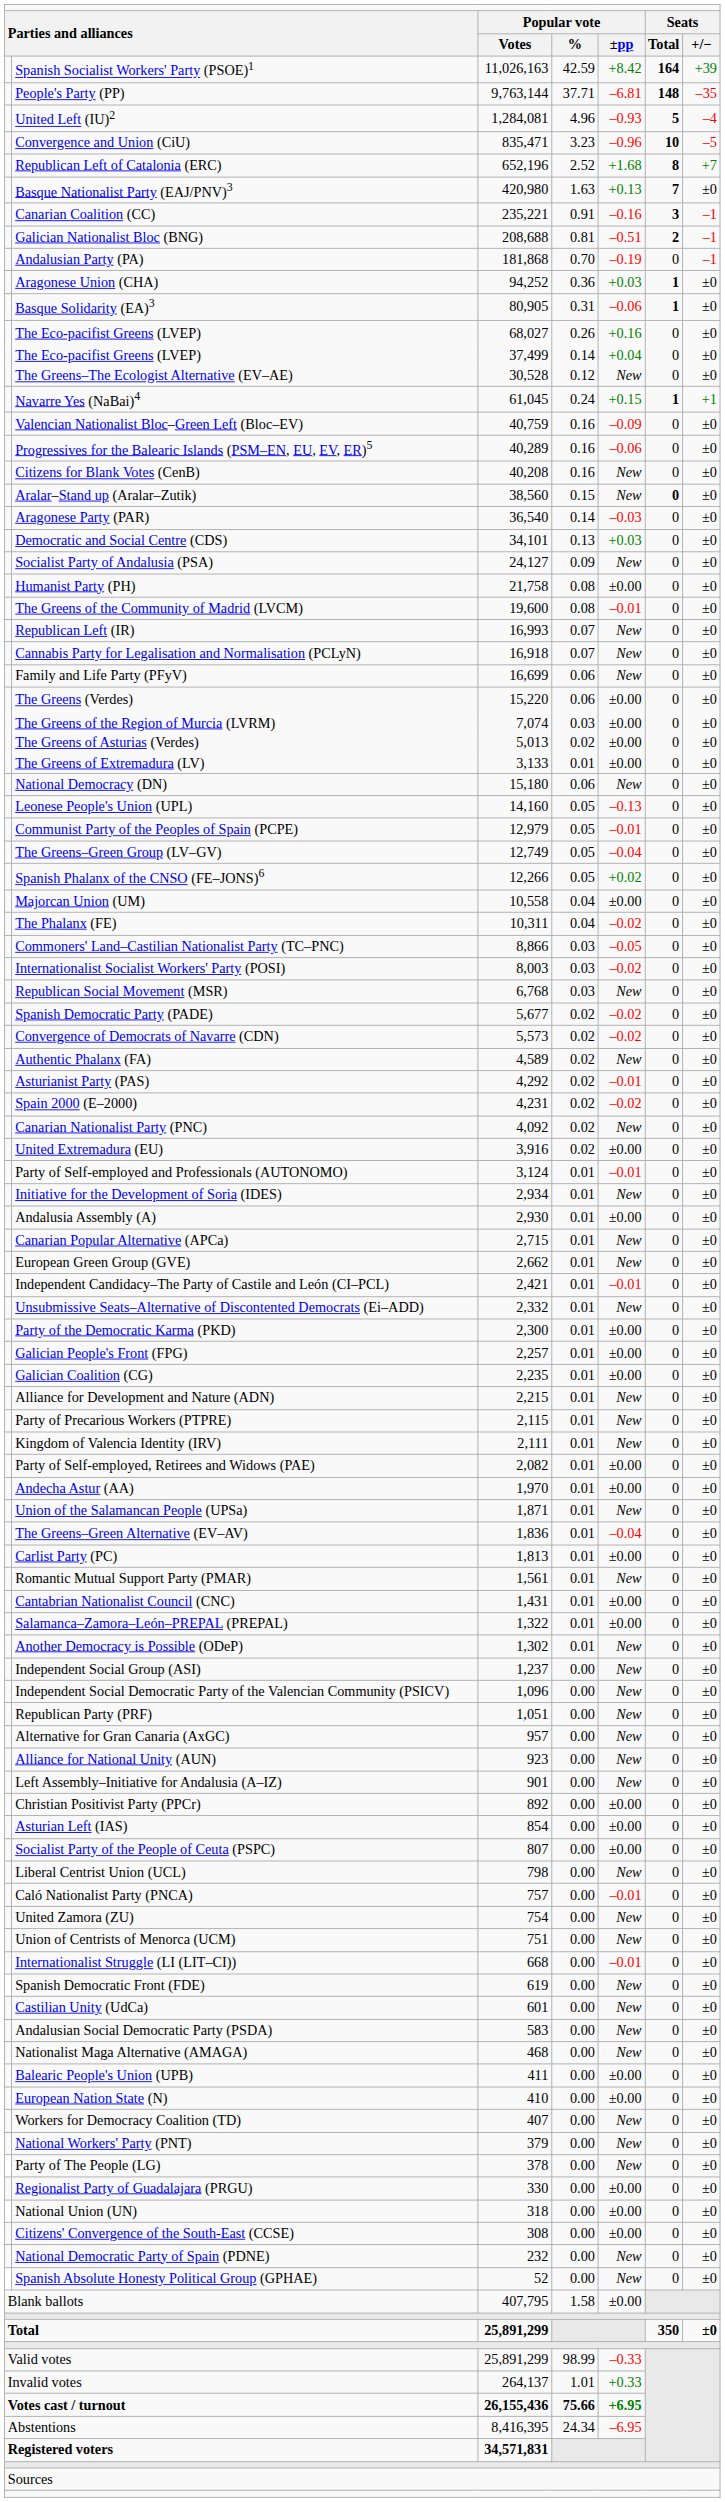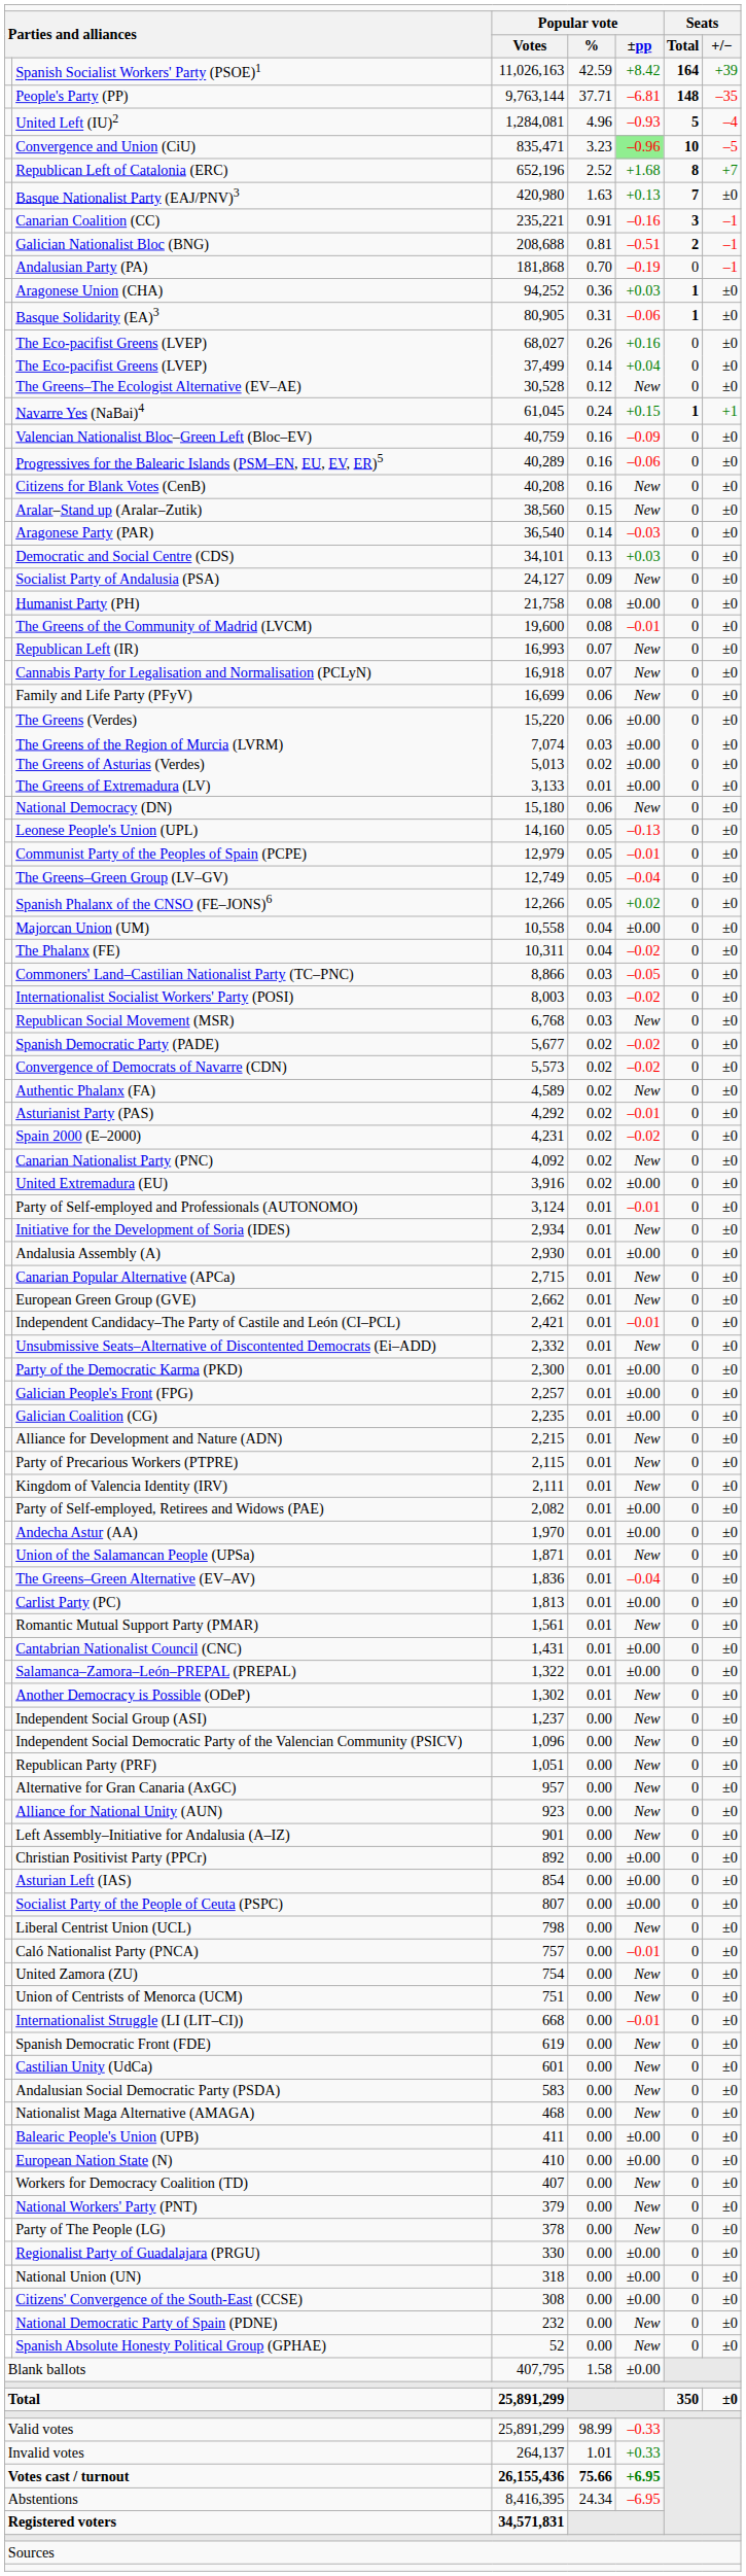Convergence and Union (CiU) | column 5: no background -> lightgreen background
Aralar–Stand up (Aralar–Zutik) | column 6: bold -> normal
